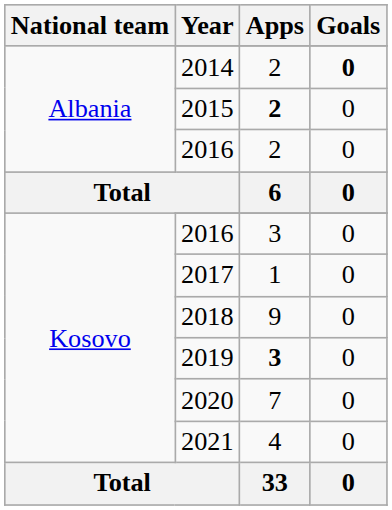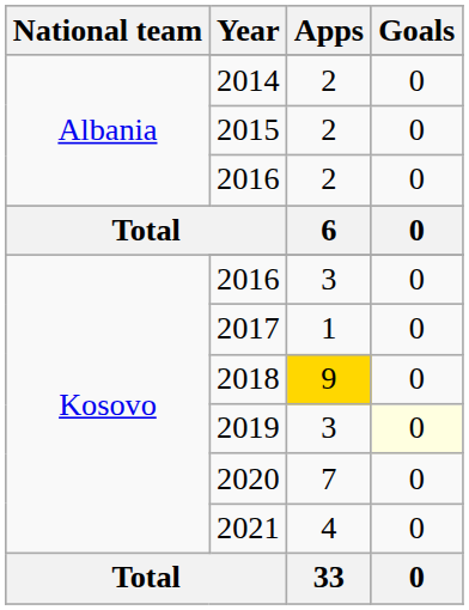2014 | Goals: bold -> normal
2015 | Apps: bold -> normal
2018 | Apps: no background -> gold background
2019 | Apps: bold -> normal
2019 | Goals: no background -> lightyellow background
